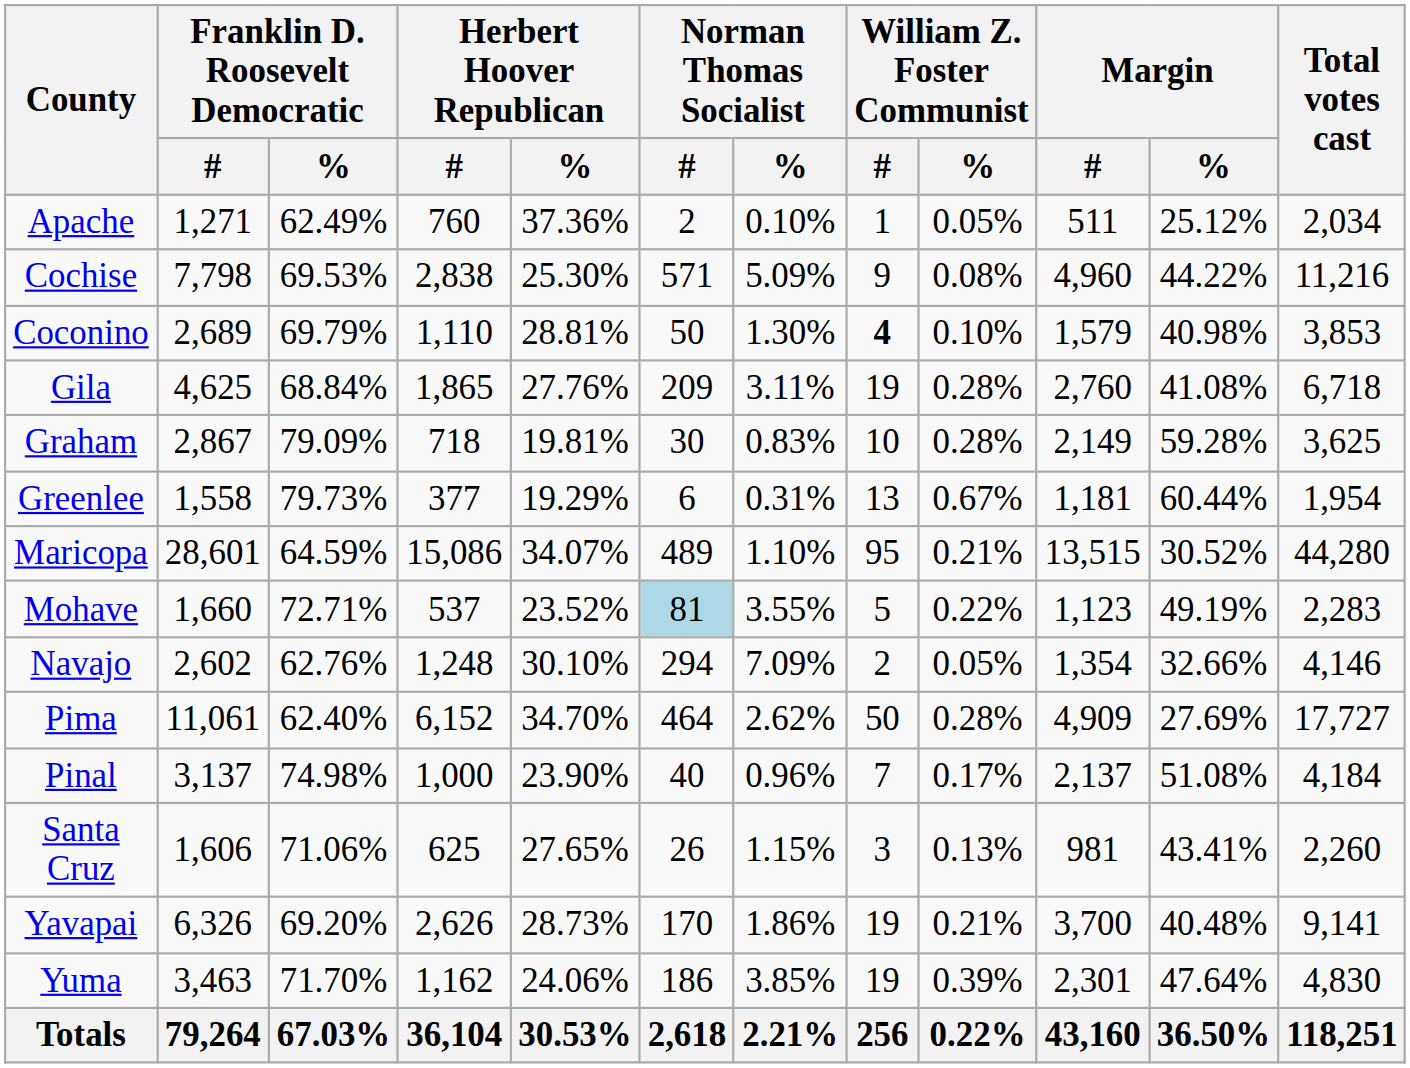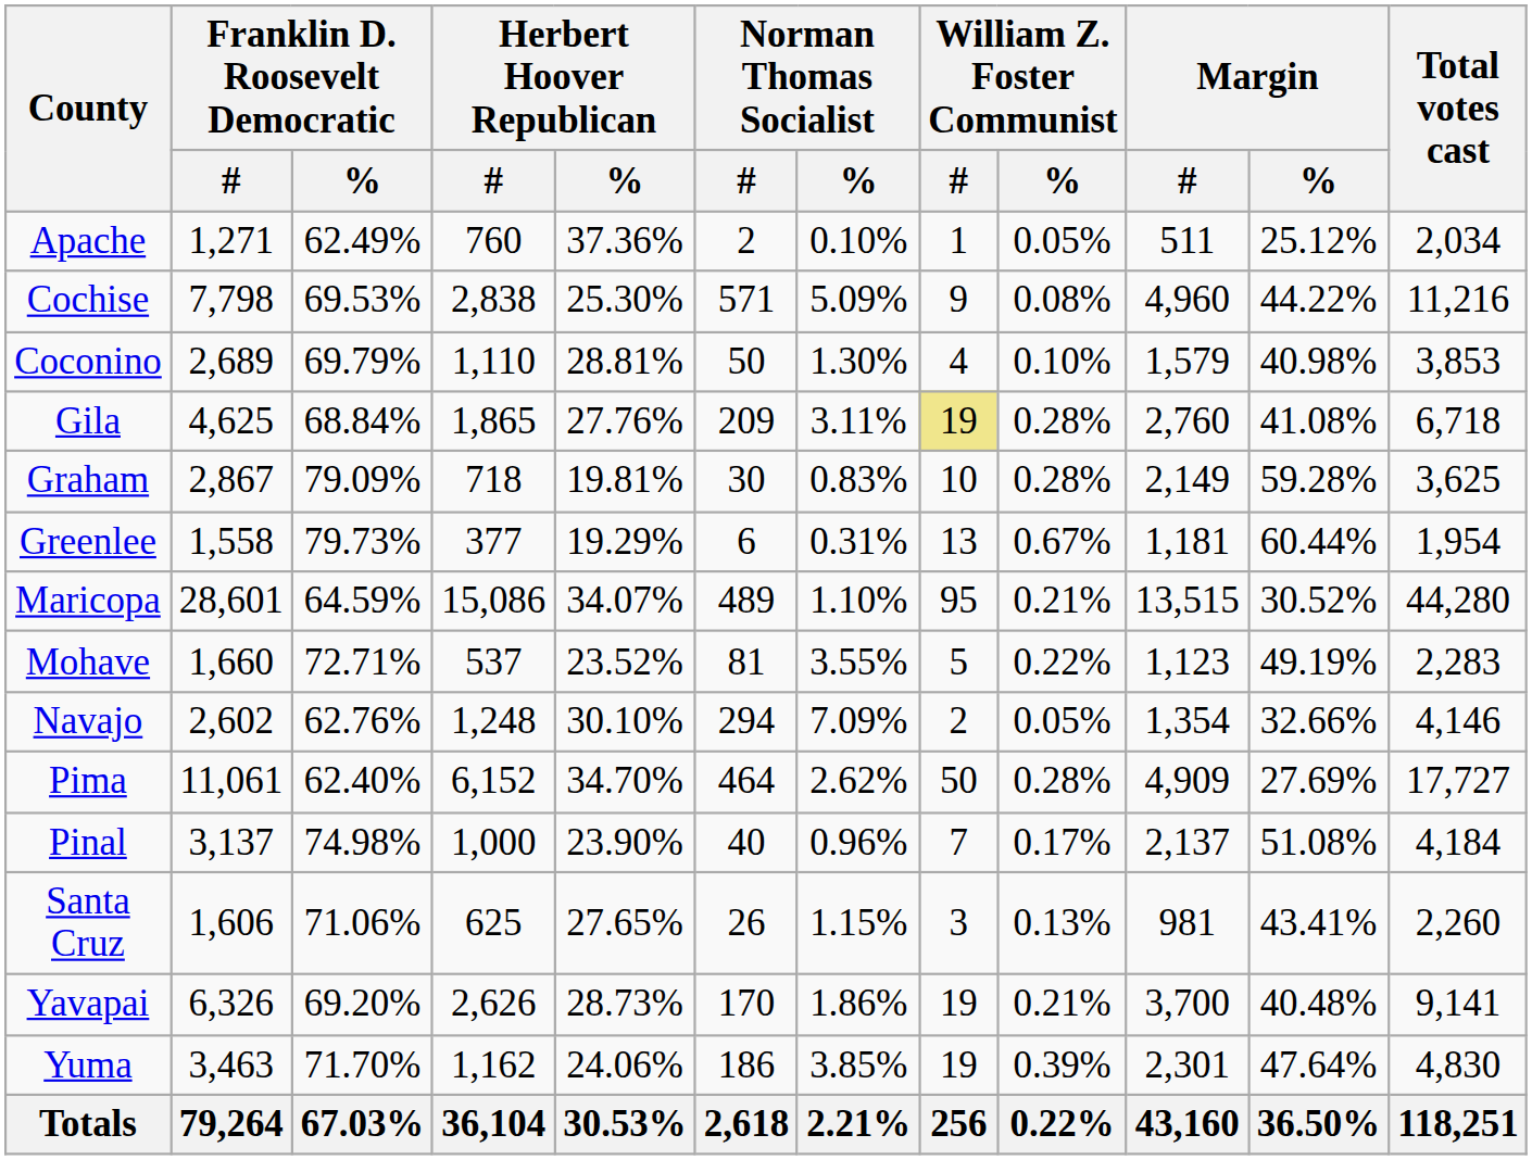Coconino | William Z. Foster Communist / #: bold -> normal
Gila | William Z. Foster Communist / #: no background -> khaki background
Mohave | Norman Thomas Socialist / #: lightblue background -> no background
